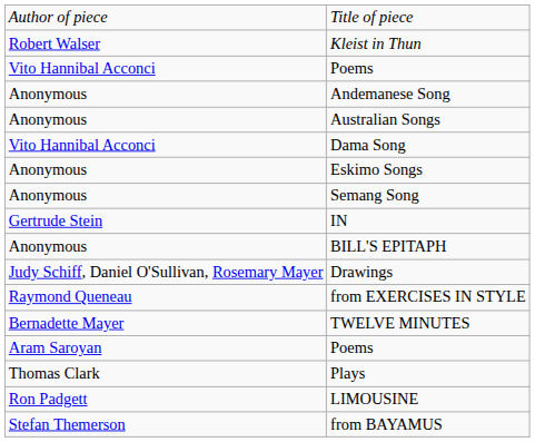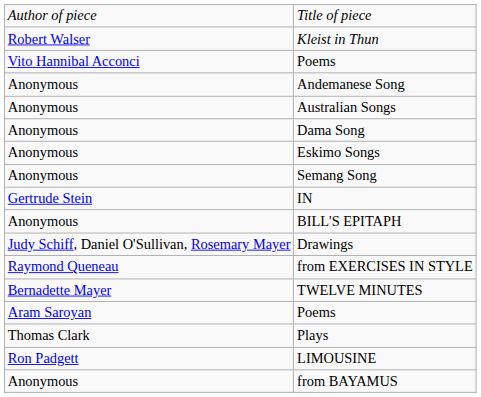row 6 | column 1: Vito Hannibal Acconci -> Anonymous
row 17 | column 1: Stefan Themerson -> Anonymous
